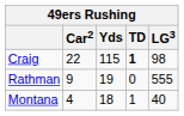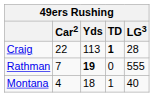Craig | Yds: 115 -> 113
Craig | LG3: 98 -> 28
Rathman | Car2: 9 -> 7
Rathman | Yds: normal -> bold
